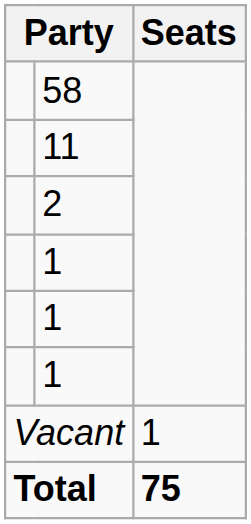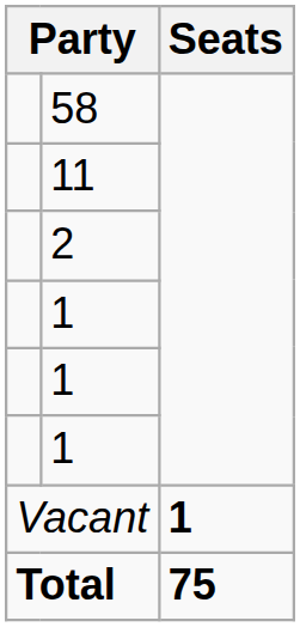Vacant | Seats: normal -> bold
